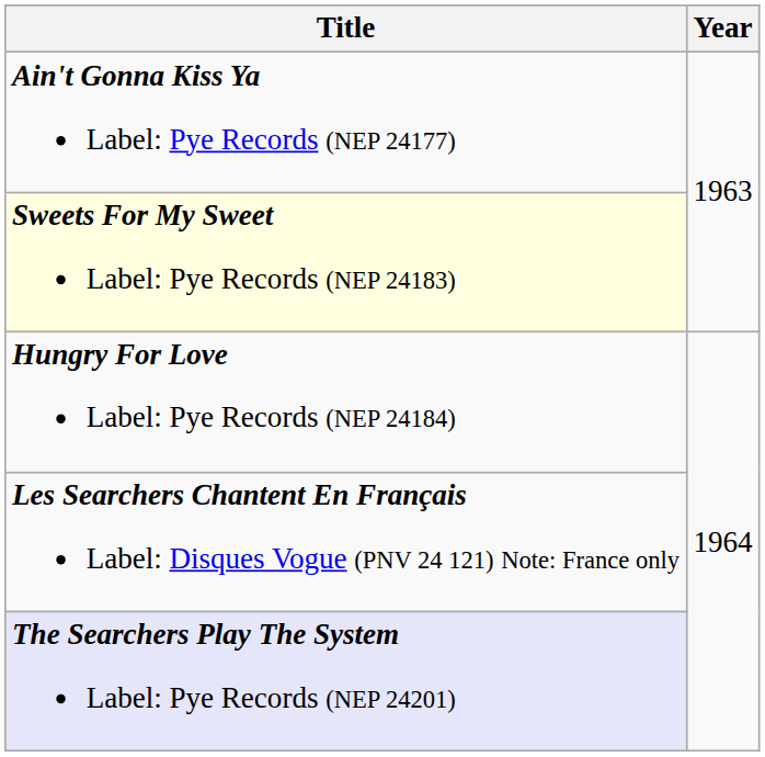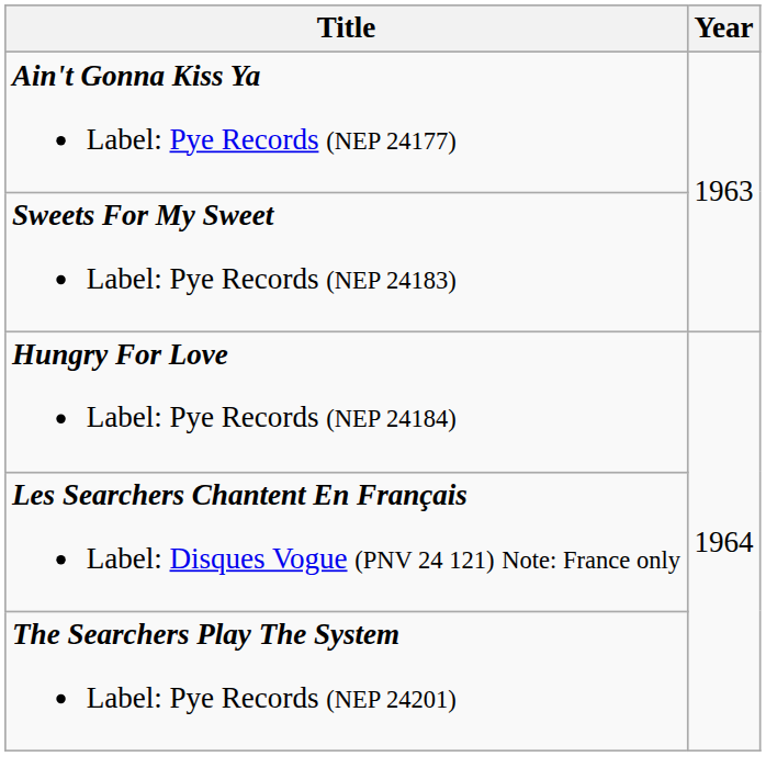Sweets For My Sweet Label: Pye Records (NEP 24183) | Title: lightyellow background -> no background
The Searchers Play The System Label: Pye Records (NEP 24201) | Title: lavender background -> no background
